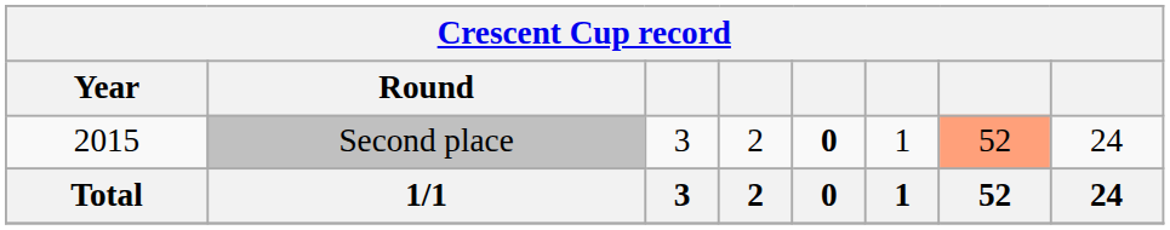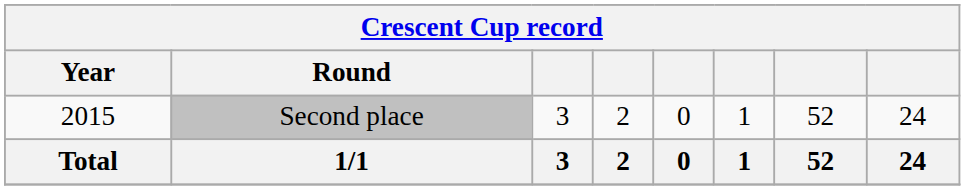Second place | column 5: bold -> normal
Second place | column 7: lightsalmon background -> no background
